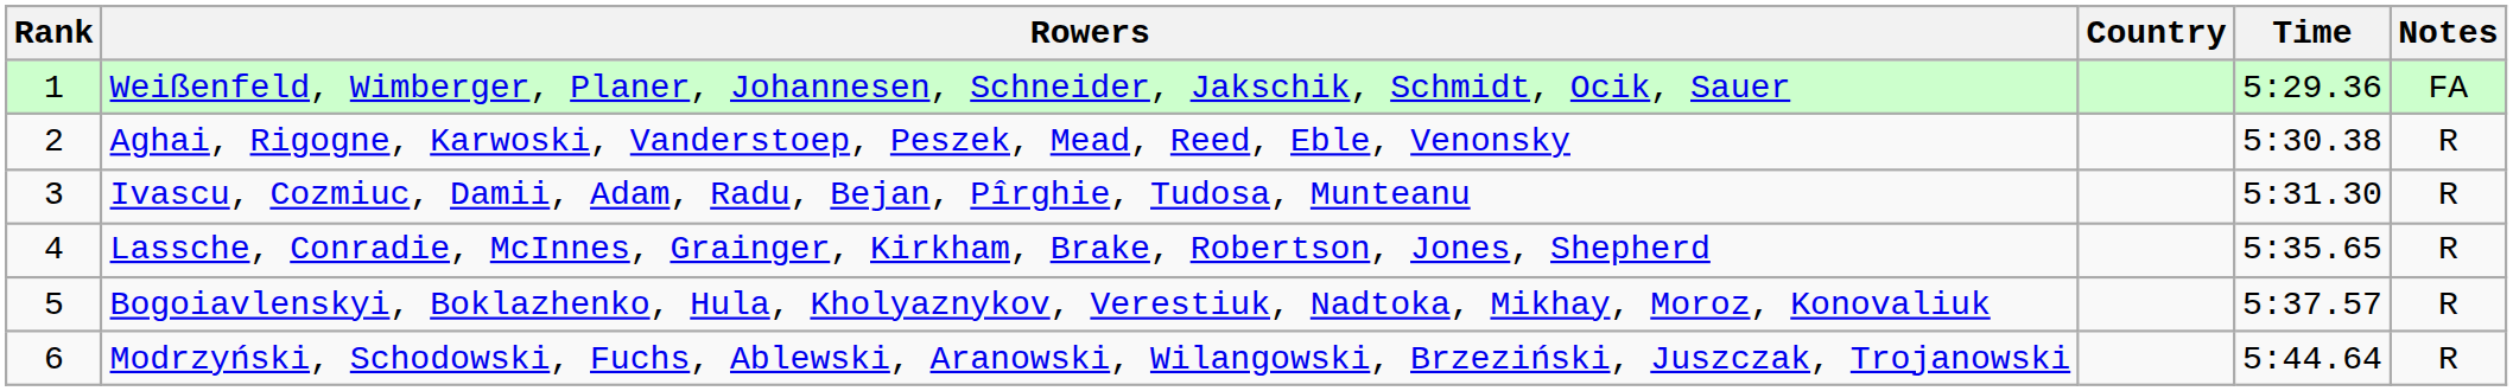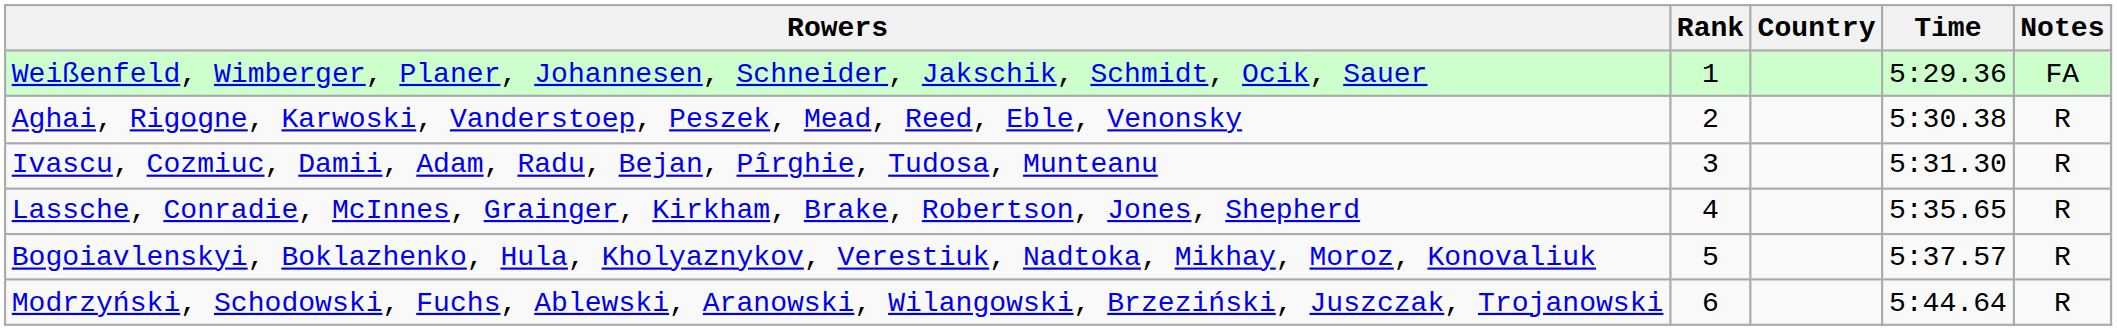columns swapped: Rank <-> Rowers
